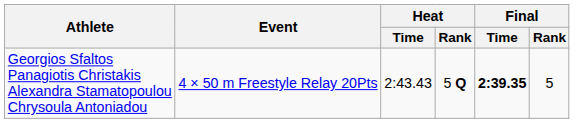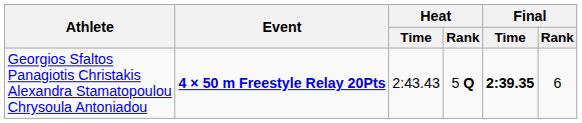row 3 | Event: normal -> bold
row 3 | Final / Rank: 5 -> 6
